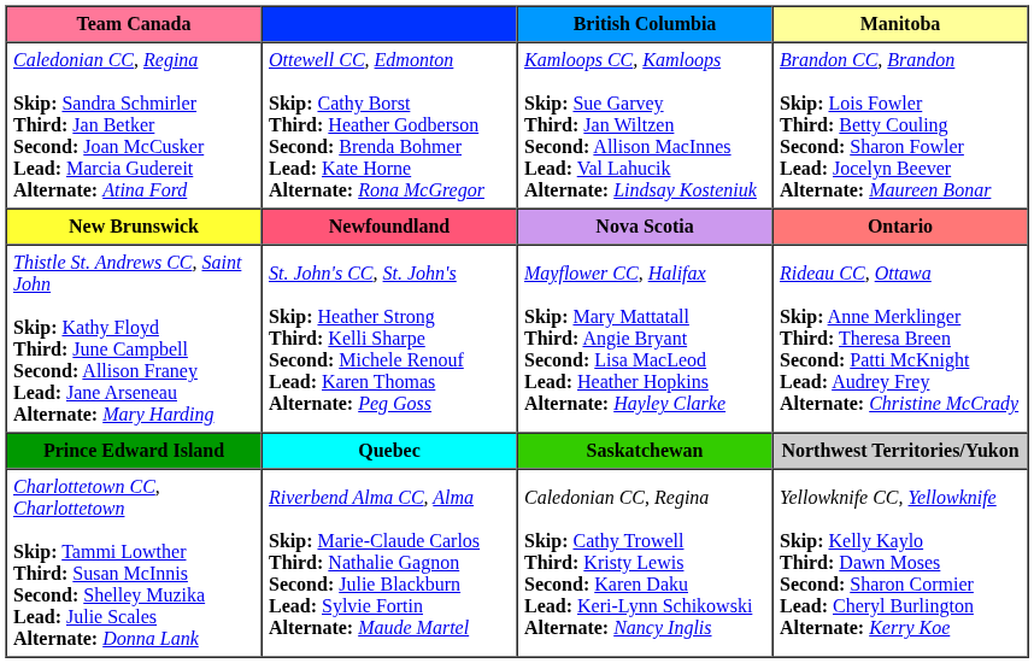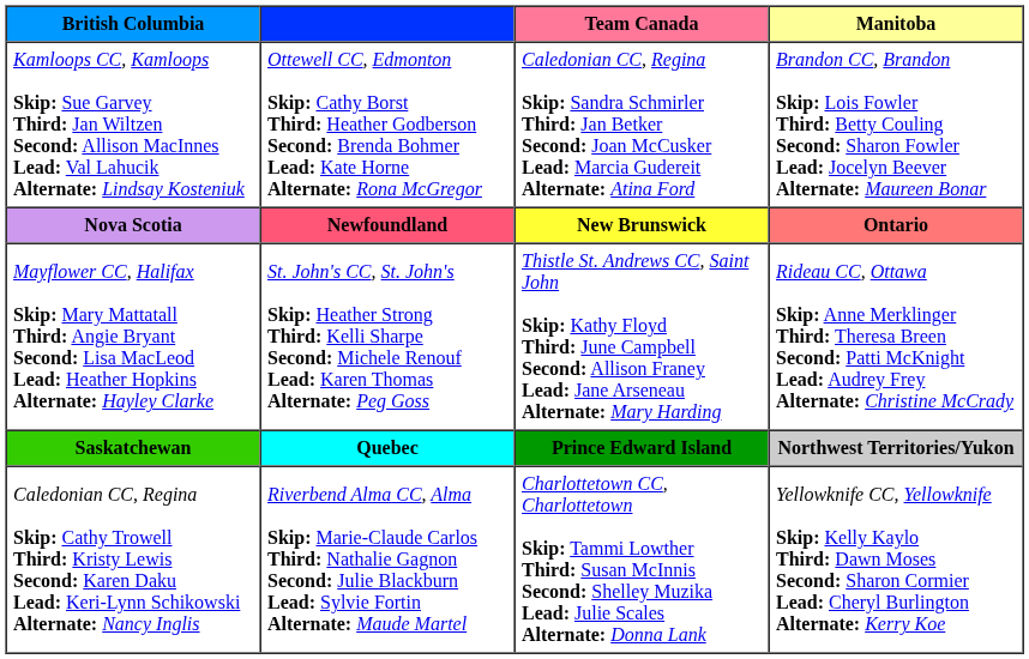columns swapped: Team Canada <-> British Columbia
